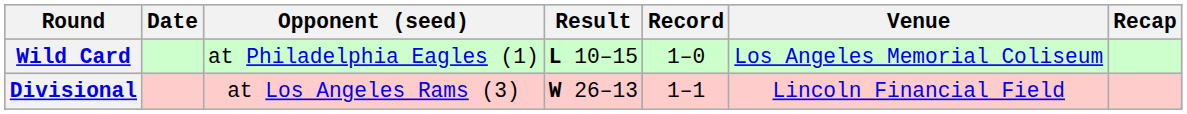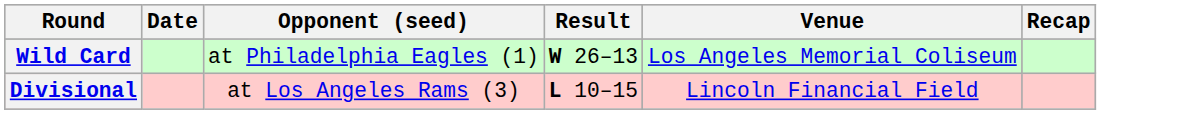- column: Record | 1–0 | 1–1
Wild Card | Result: L 10–15 -> W 26–13
Divisional | Result: W 26–13 -> L 10–15
